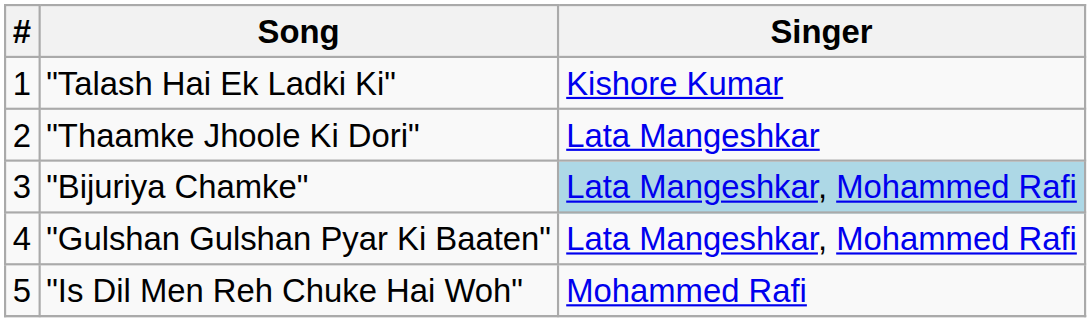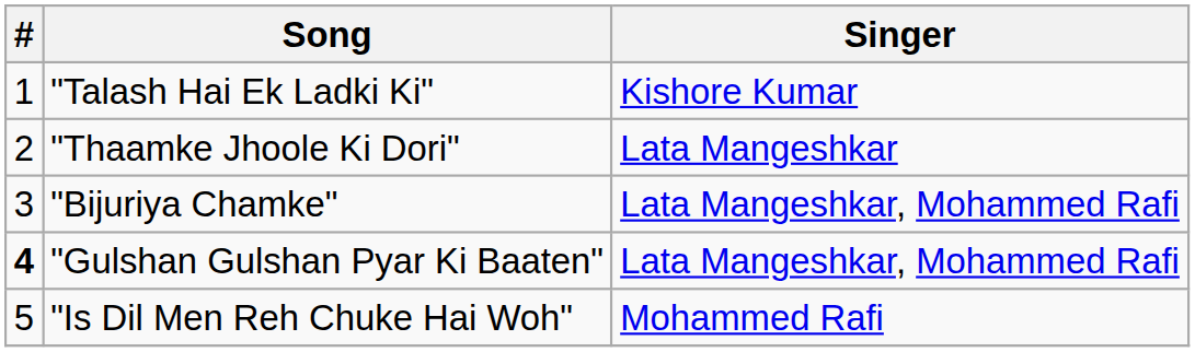"Bijuriya Chamke" | Singer: lightblue background -> no background
"Gulshan Gulshan Pyar Ki Baaten" | #: normal -> bold
